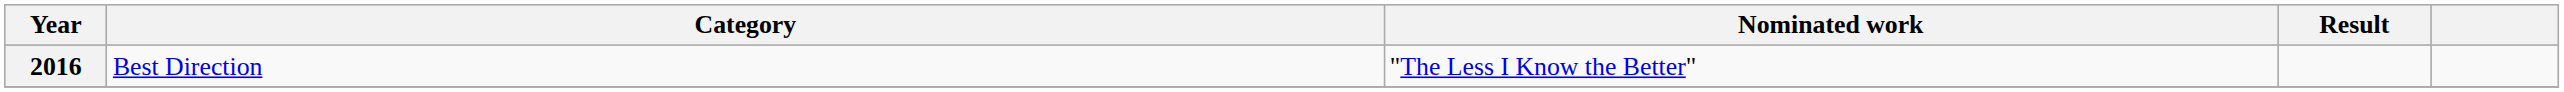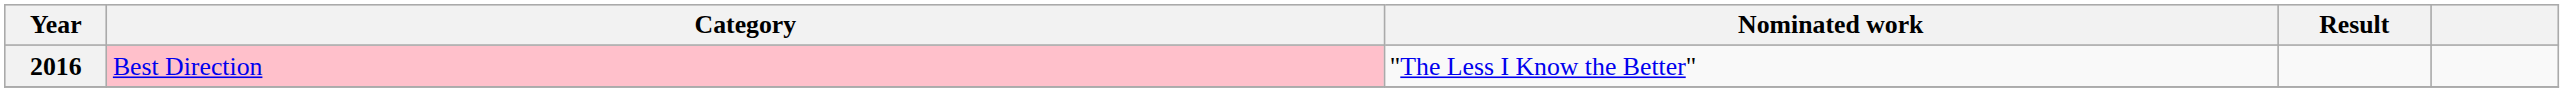2016 | Category: no background -> pink background
